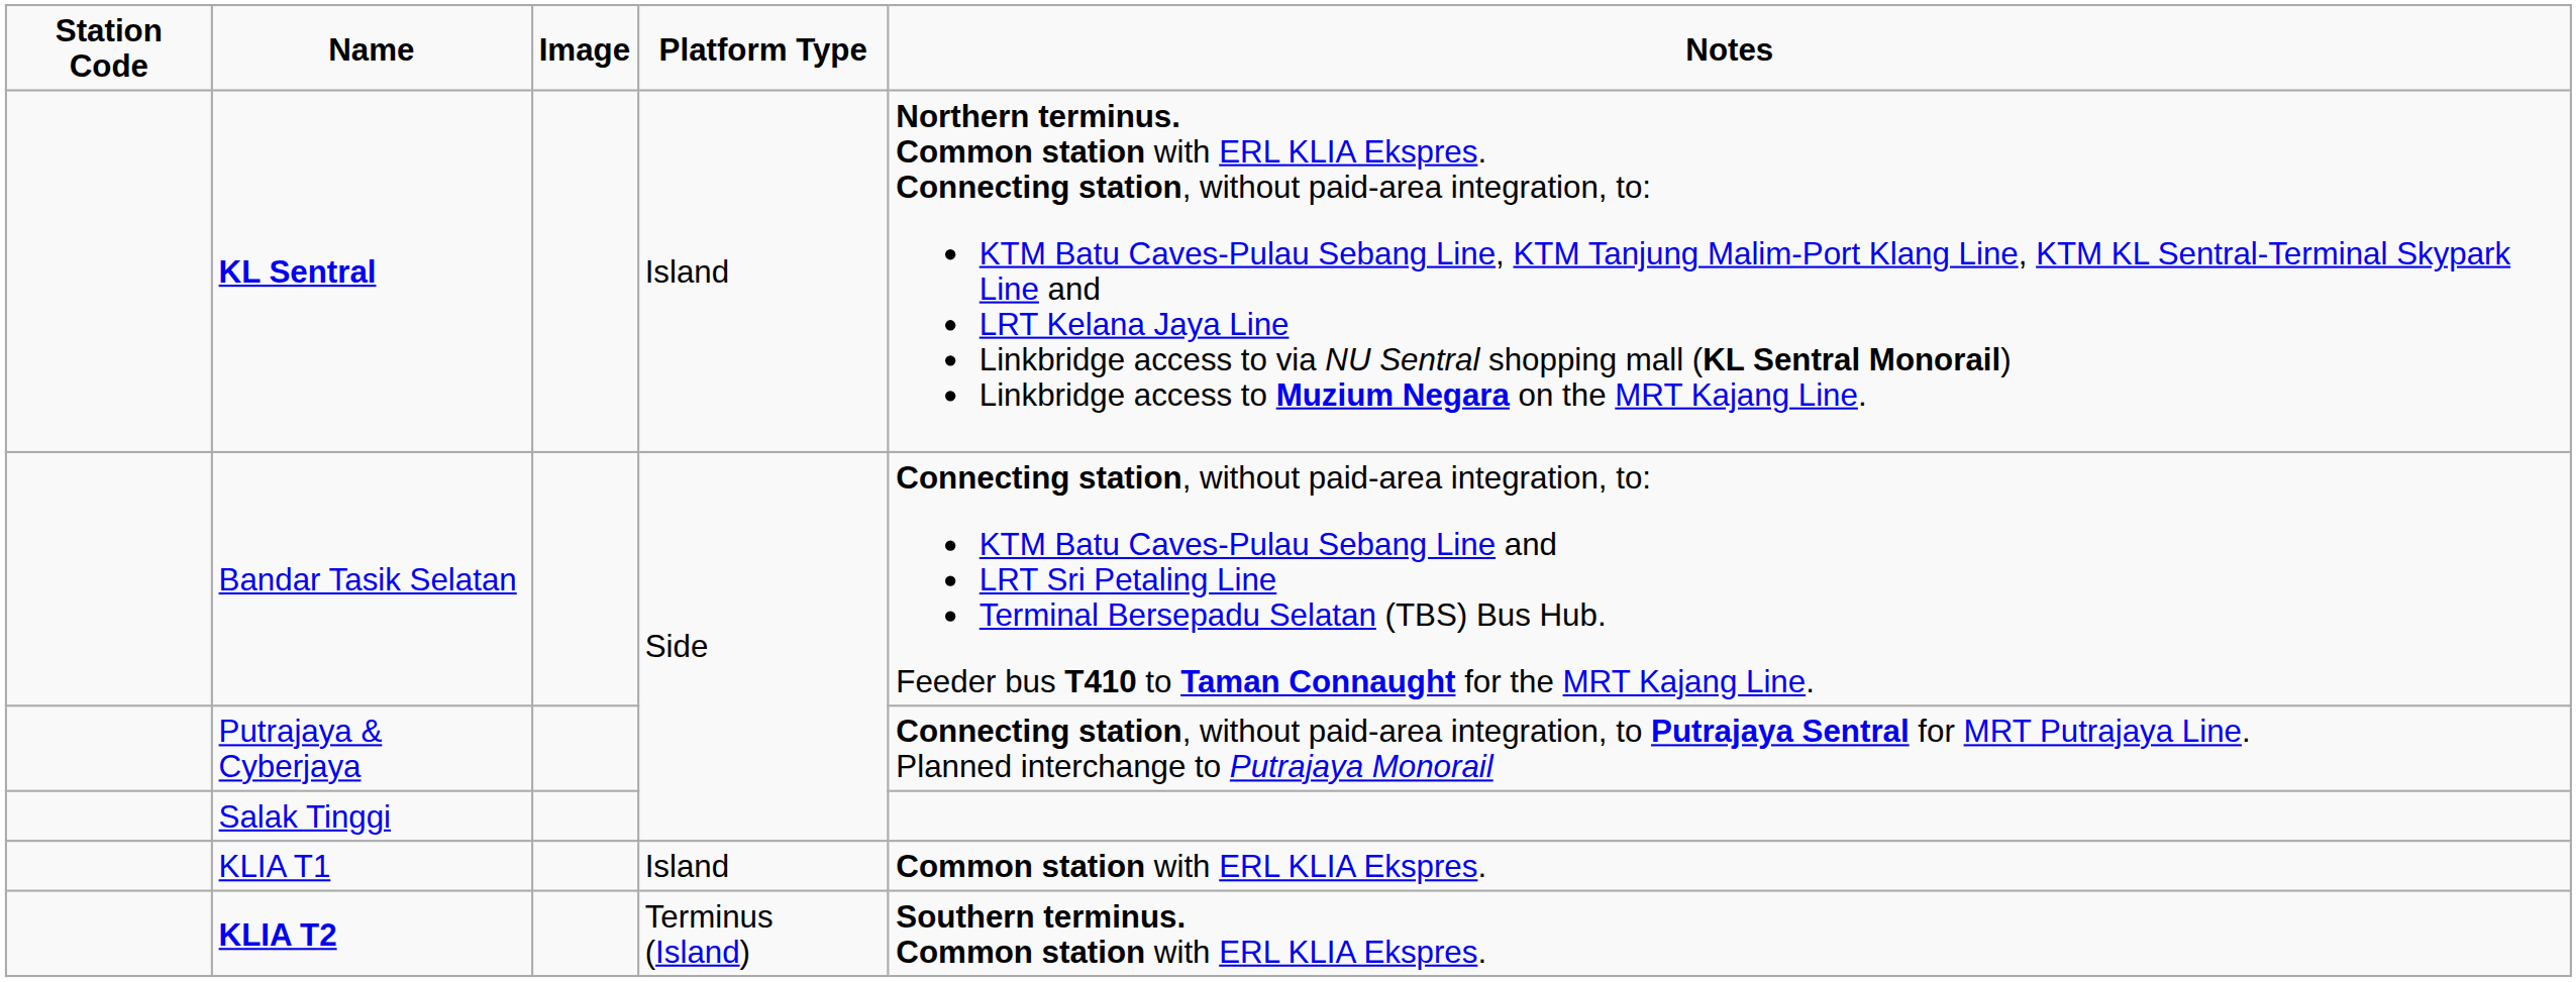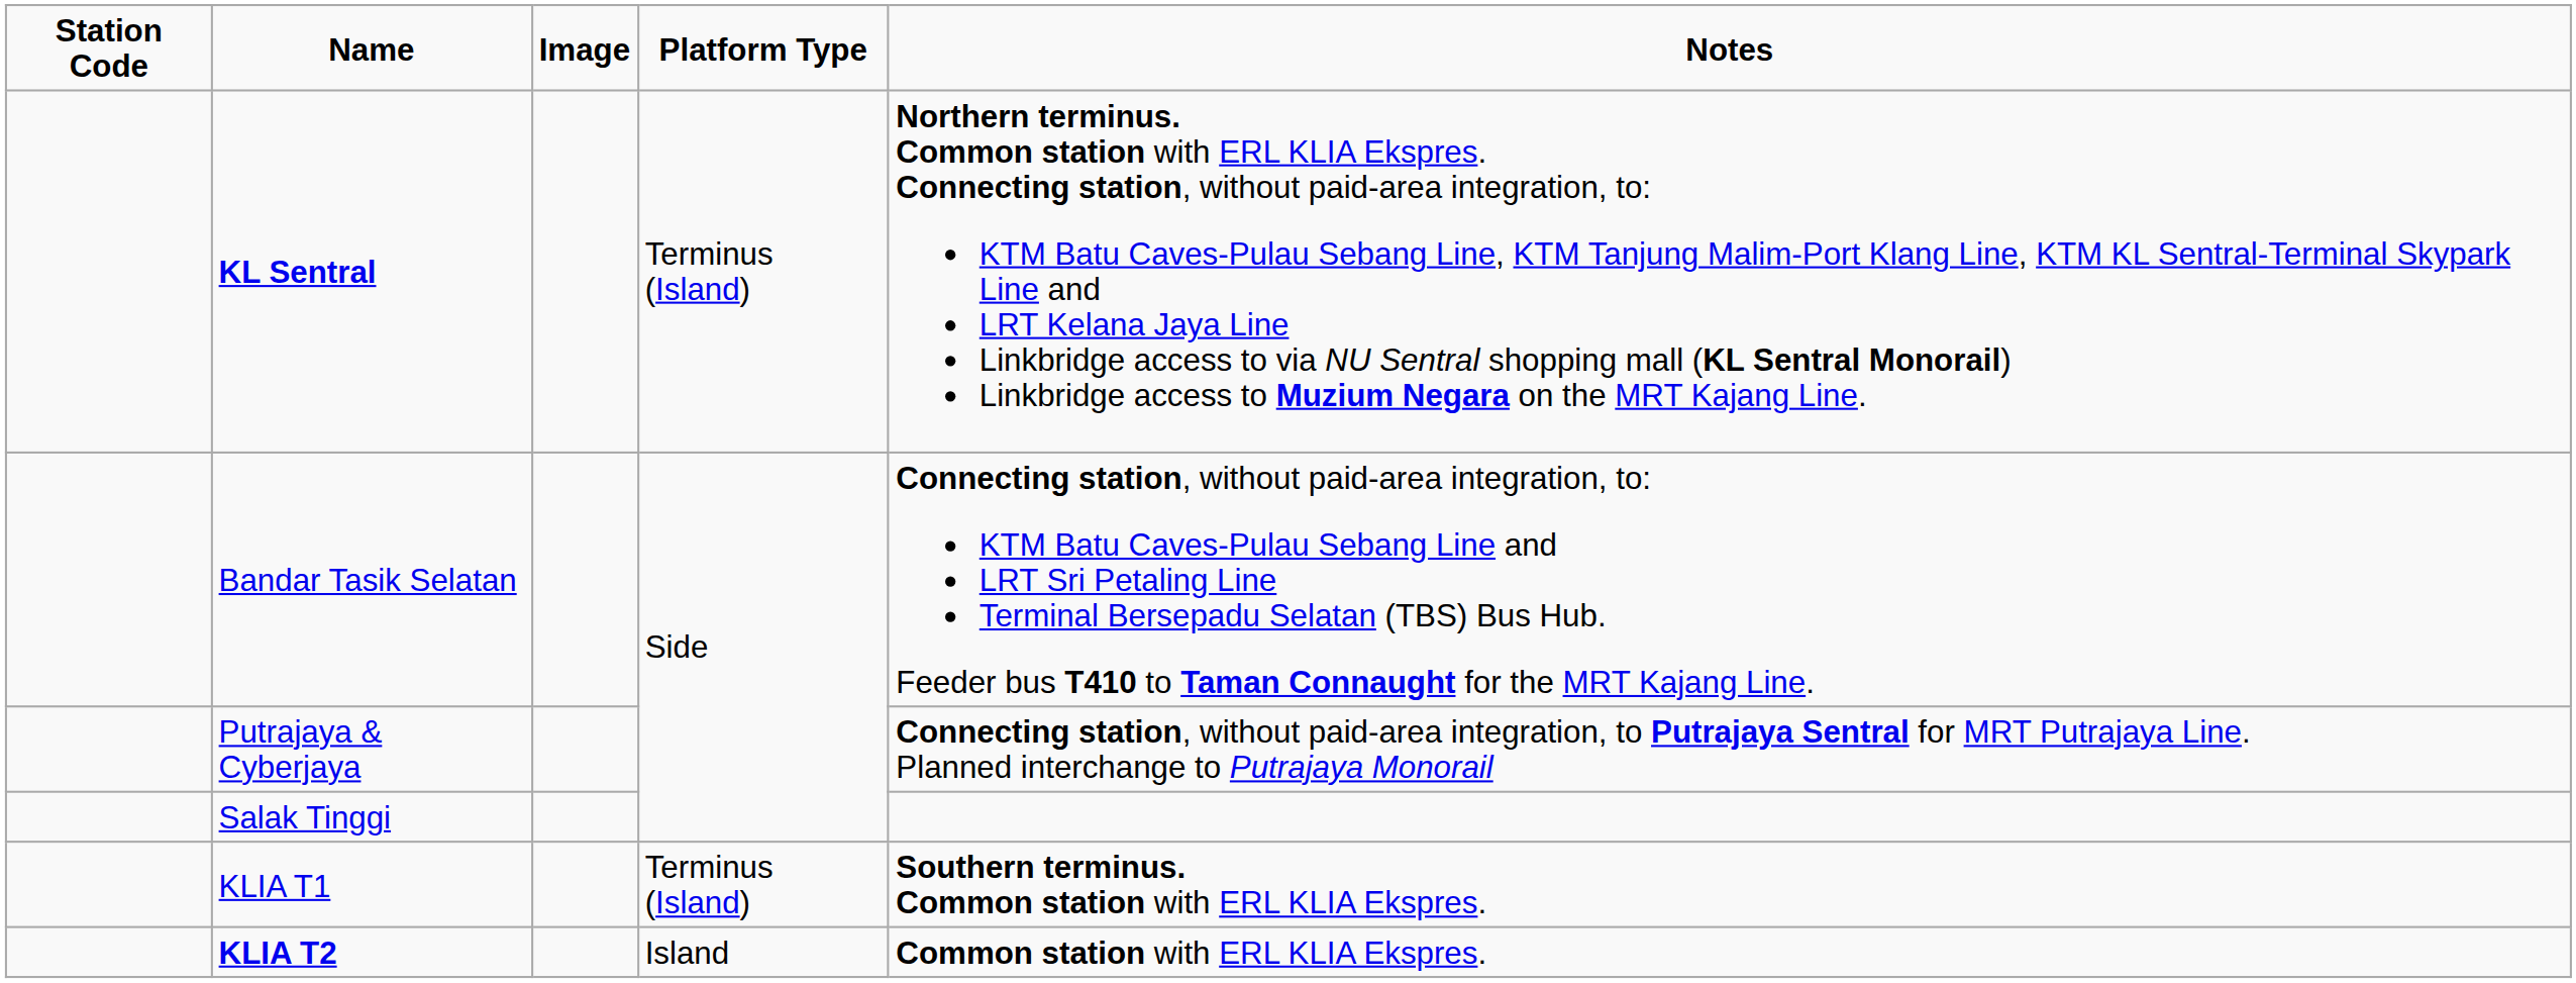KL Sentral | Platform Type: Island -> Terminus (Island)
KLIA T1 | Platform Type: Island -> Terminus (Island)
KLIA T1 | Notes: Common station with ERL KLIA Ekspres. -> Southern terminus. Common station with ERL KLIA Ekspres.
KLIA T2 | Platform Type: Terminus (Island) -> Island
KLIA T2 | Notes: Southern terminus. Common station with ERL KLIA Ekspres. -> Common station with ERL KLIA Ekspres.
